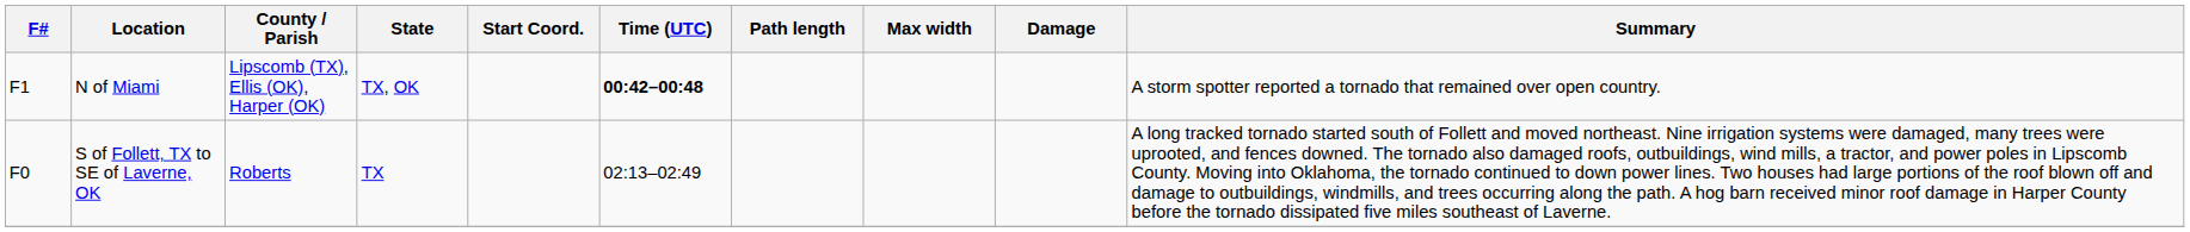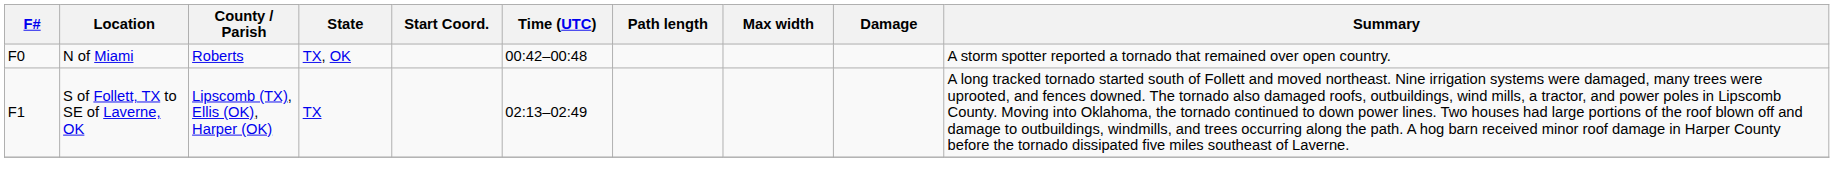N of Miami | F#: F1 -> F0
N of Miami | County / Parish: Lipscomb (TX), Ellis (OK), Harper (OK) -> Roberts
N of Miami | Time (UTC): bold -> normal
S of Follett, TX to SE of Laverne, OK | F#: F0 -> F1
S of Follett, TX to SE of Laverne, OK | County / Parish: Roberts -> Lipscomb (TX), Ellis (OK), Harper (OK)
